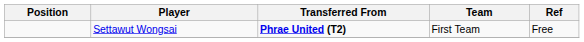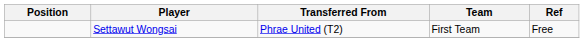Settawut Wongsai | Transferred From: bold -> normal
